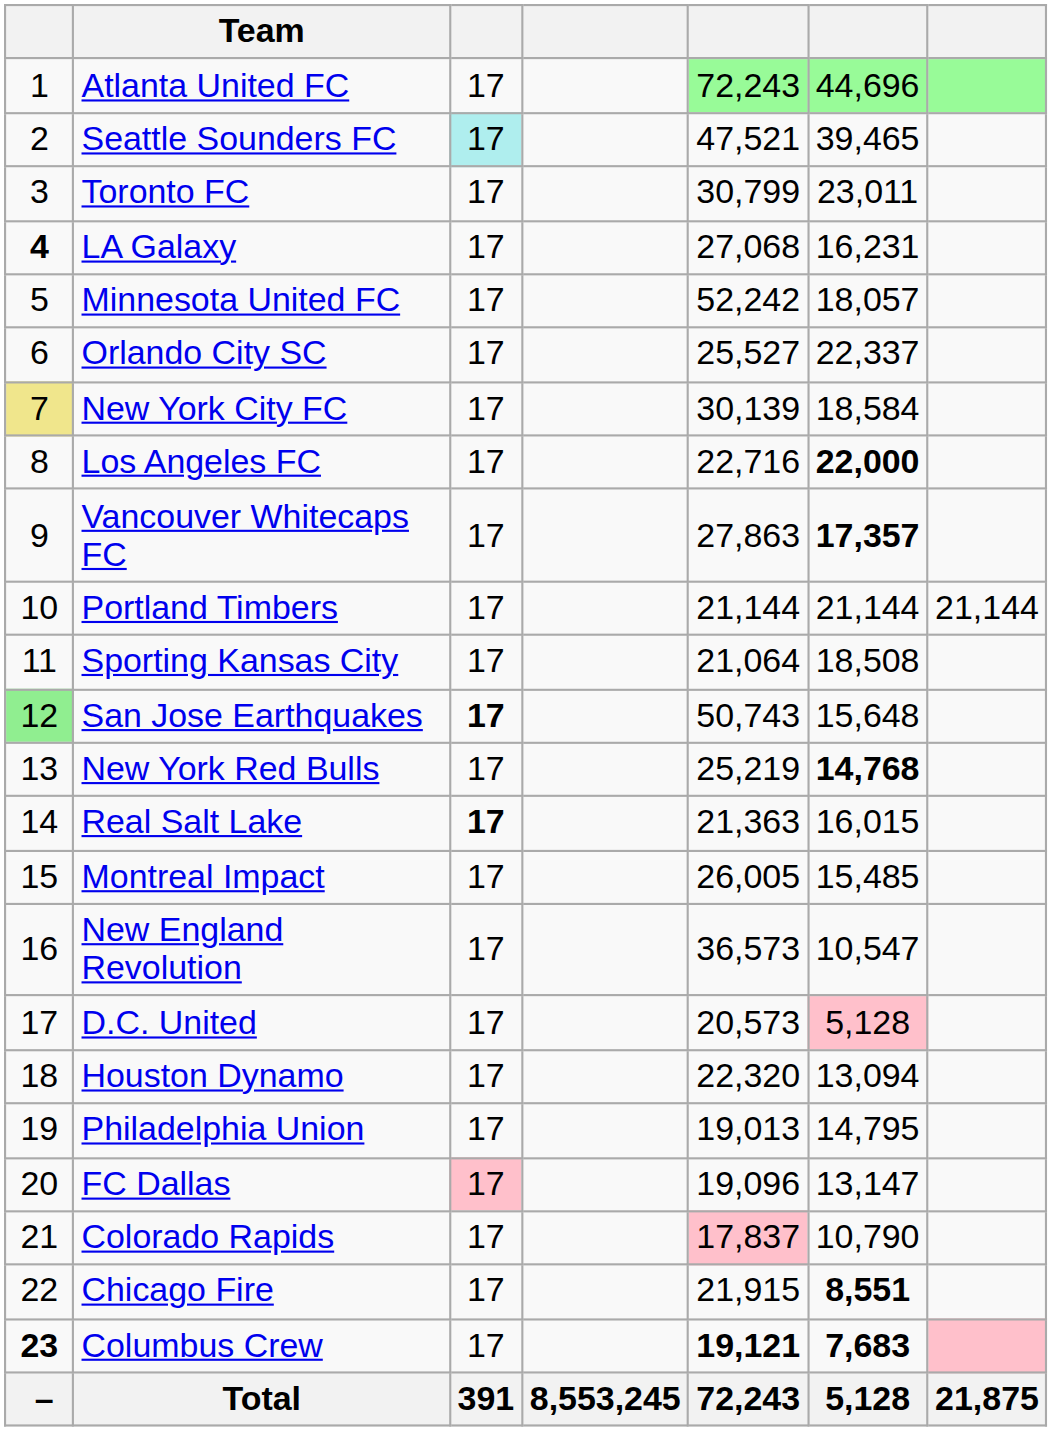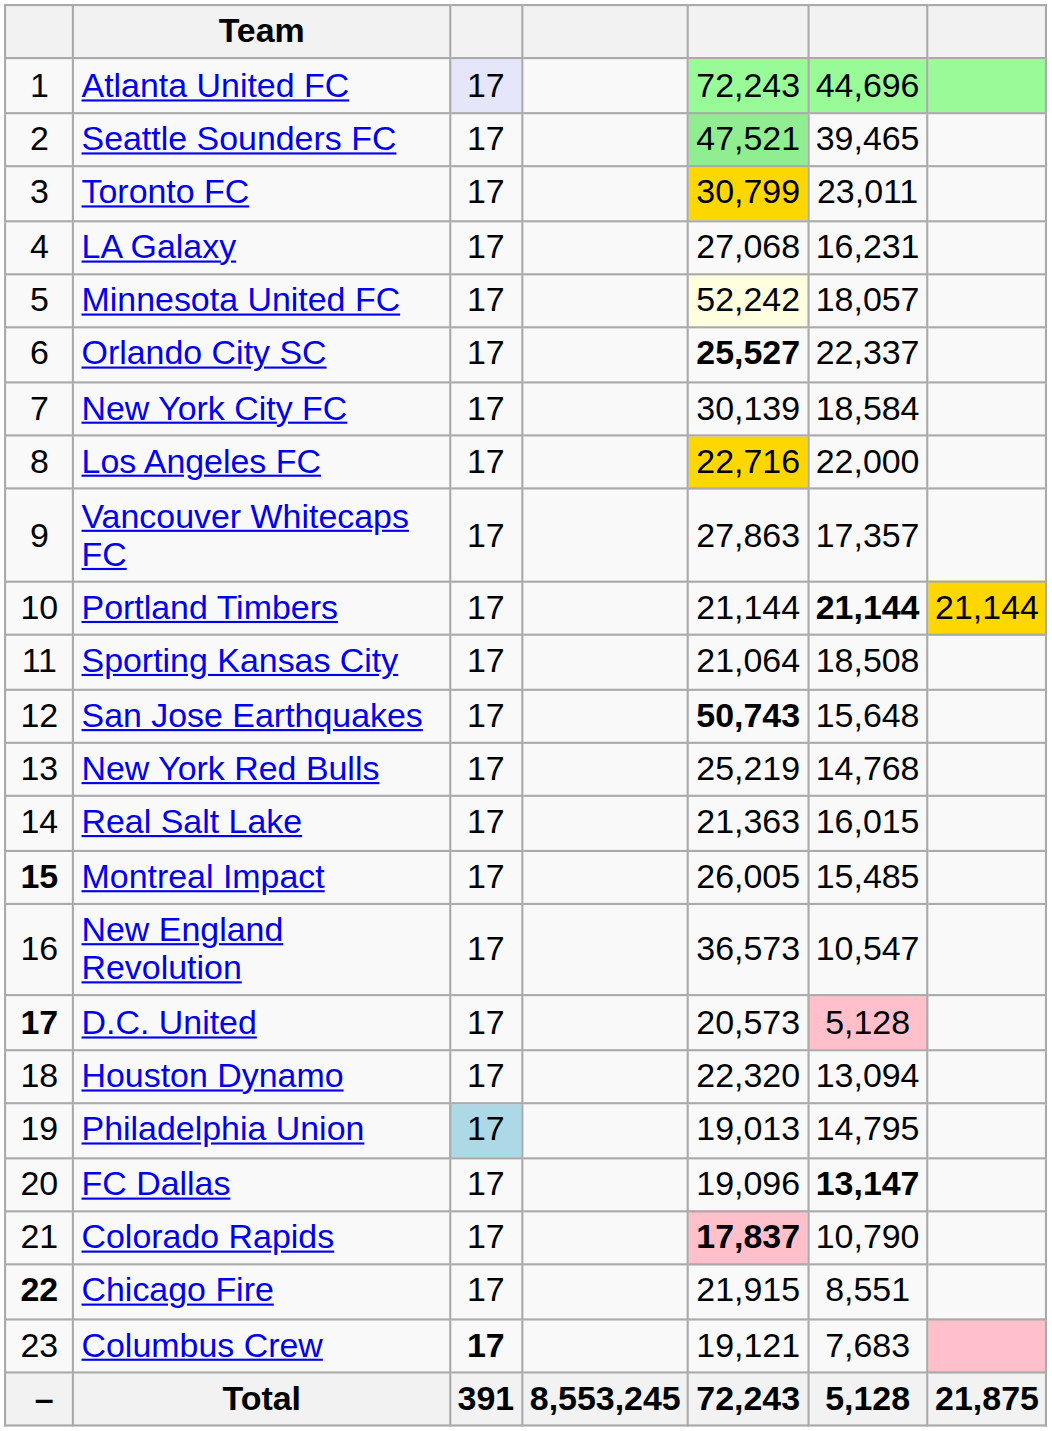Atlanta United FC | column 3: no background -> lavender background
Seattle Sounders FC | column 3: paleturquoise background -> no background
Seattle Sounders FC | column 5: no background -> lightgreen background
Toronto FC | column 5: no background -> gold background
LA Galaxy | column 1: bold -> normal
Minnesota United FC | column 5: no background -> lightyellow background
Orlando City SC | column 5: normal -> bold
New York City FC | column 1: khaki background -> no background
Los Angeles FC | column 5: no background -> gold background
Los Angeles FC | column 6: bold -> normal
Vancouver Whitecaps FC | column 6: bold -> normal
Portland Timbers | column 6: normal -> bold
Portland Timbers | column 7: no background -> gold background
San Jose Earthquakes | column 1: lightgreen background -> no background
San Jose Earthquakes | column 3: bold -> normal
San Jose Earthquakes | column 5: normal -> bold
New York Red Bulls | column 6: bold -> normal
Real Salt Lake | column 3: bold -> normal
Montreal Impact | column 1: normal -> bold
D.C. United | column 1: normal -> bold
Philadelphia Union | column 3: no background -> lightblue background
FC Dallas | column 3: pink background -> no background
FC Dallas | column 6: normal -> bold
Colorado Rapids | column 5: normal -> bold
Chicago Fire | column 1: normal -> bold
Chicago Fire | column 6: bold -> normal
Columbus Crew | column 1: bold -> normal
Columbus Crew | column 3: normal -> bold
Columbus Crew | column 5: bold -> normal
Columbus Crew | column 6: bold -> normal
